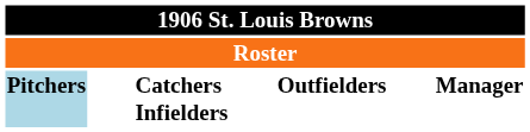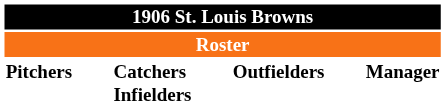Pitchers | column 1: lightblue background -> no background
